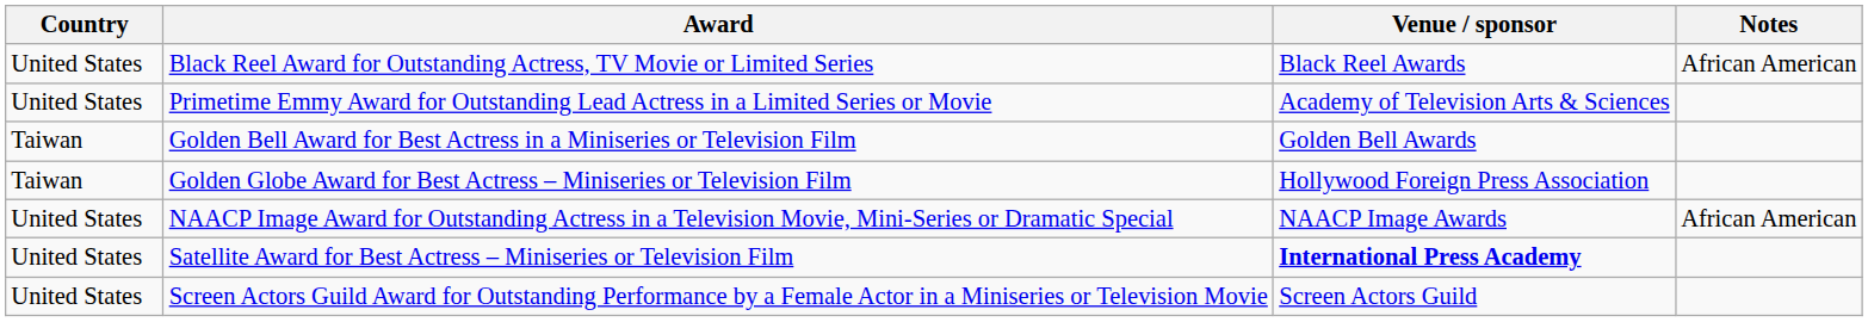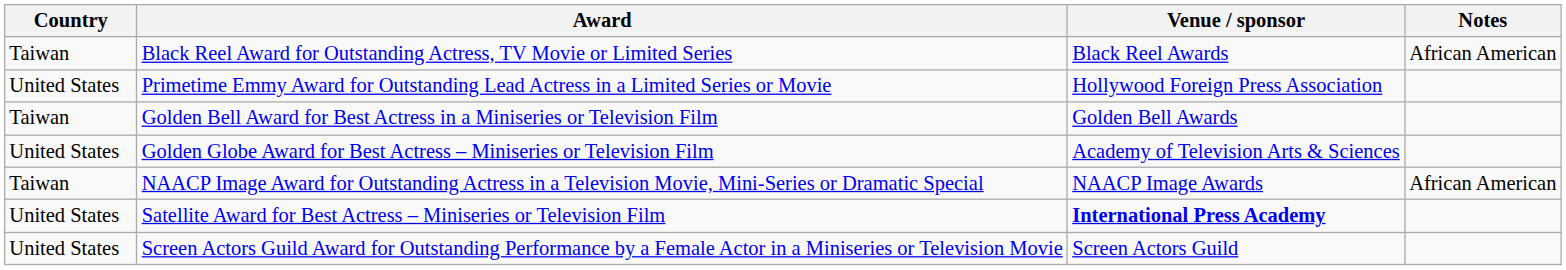row 2 | Country: United States -> Taiwan
row 3 | Venue / sponsor: Academy of Television Arts & Sciences -> Hollywood Foreign Press Association
row 5 | Country: Taiwan -> United States
row 5 | Venue / sponsor: Hollywood Foreign Press Association -> Academy of Television Arts & Sciences
row 6 | Country: United States -> Taiwan
